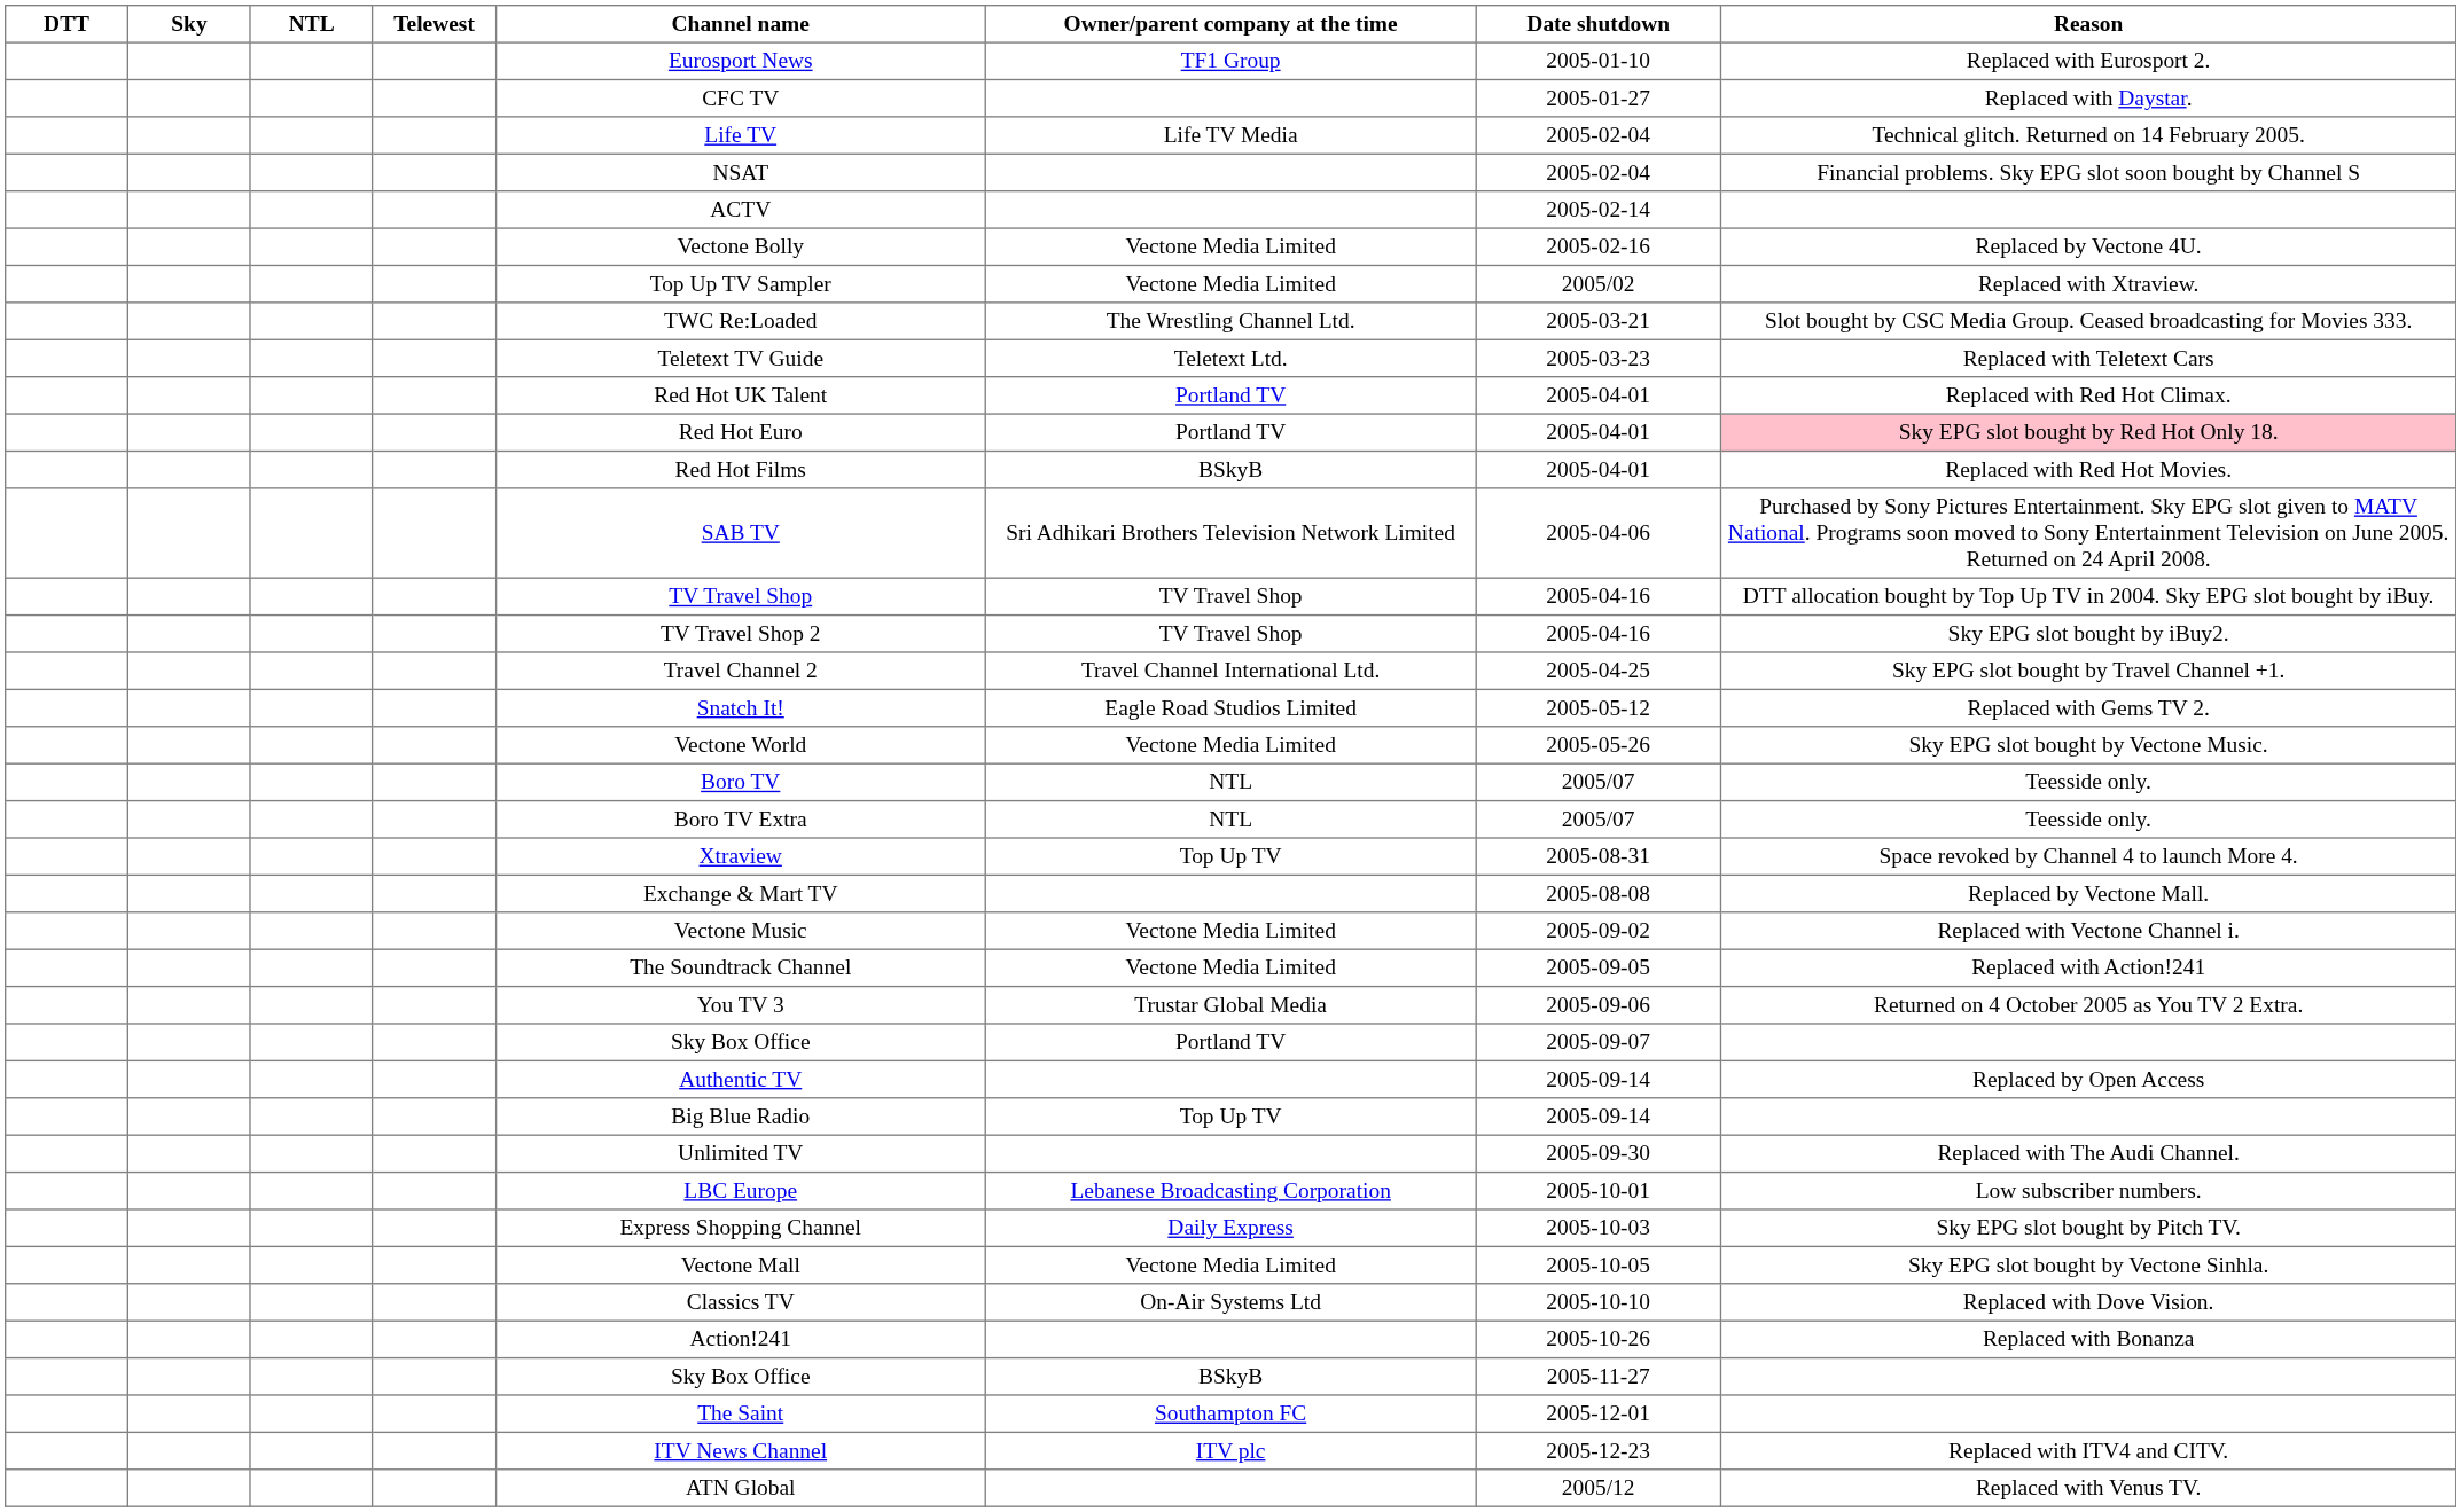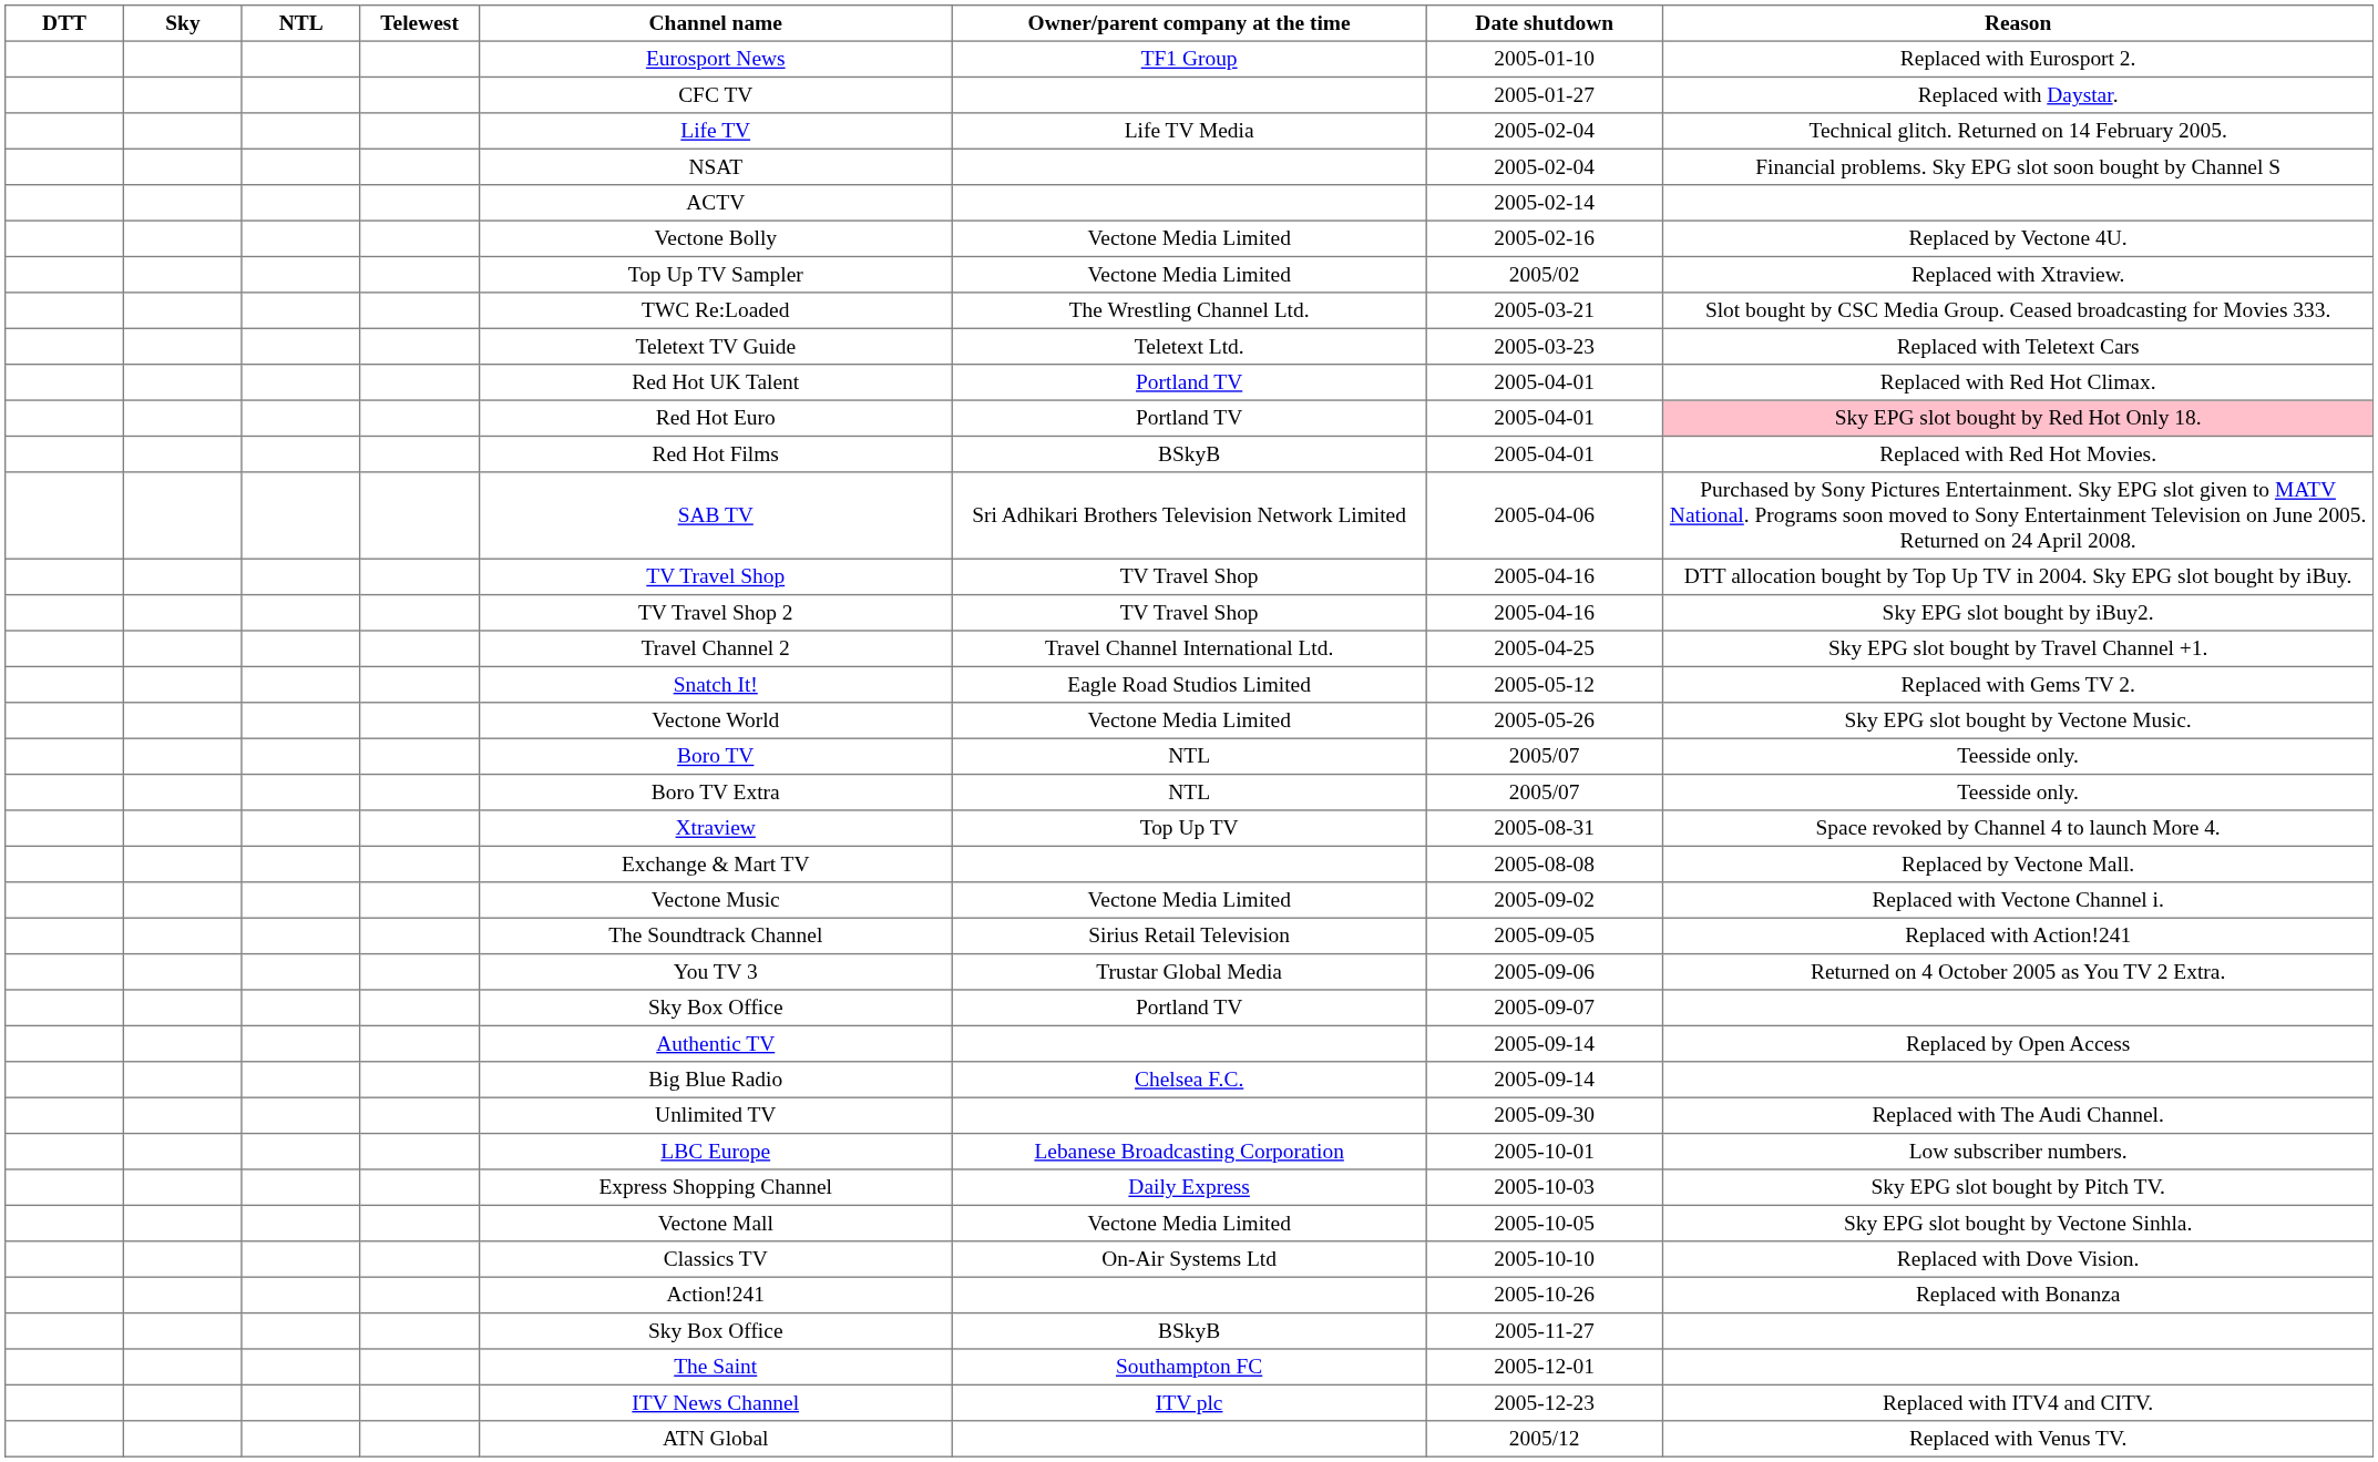row 25 | Owner/parent company at the time: Vectone Media Limited -> Sirius Retail Television
row 29 | Owner/parent company at the time: Top Up TV -> Chelsea F.C.
